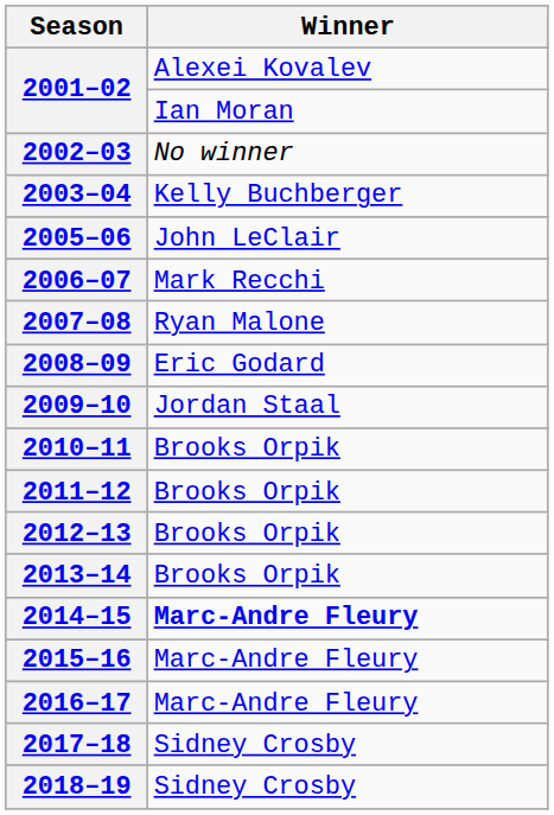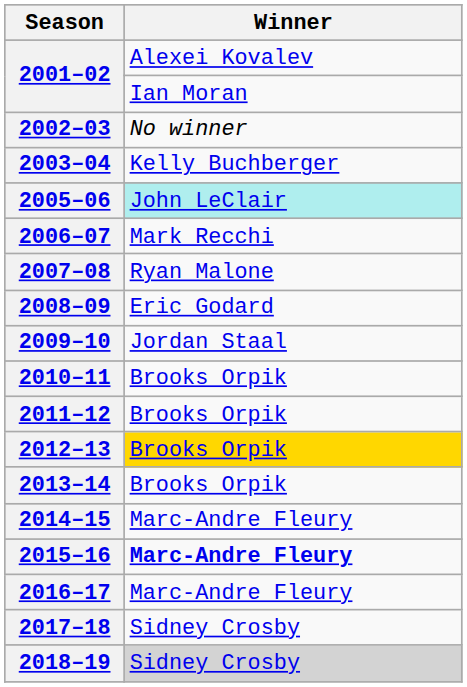row 6 | Winner: no background -> paleturquoise background
row 13 | Winner: no background -> gold background
row 15 | Winner: bold -> normal
row 16 | Winner: normal -> bold
row 19 | Winner: no background -> lightgrey background
